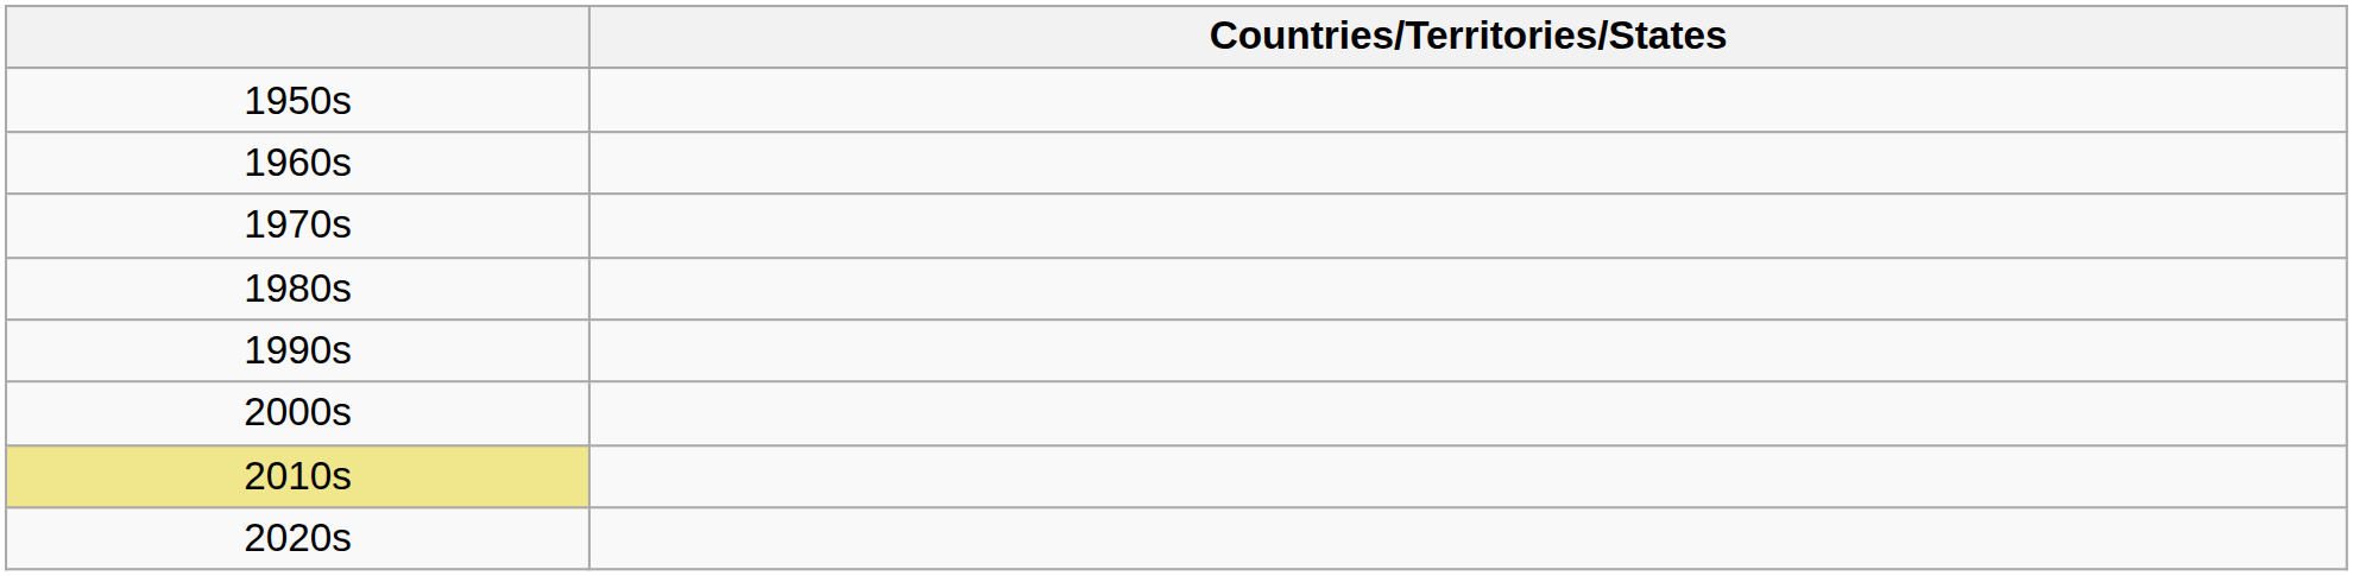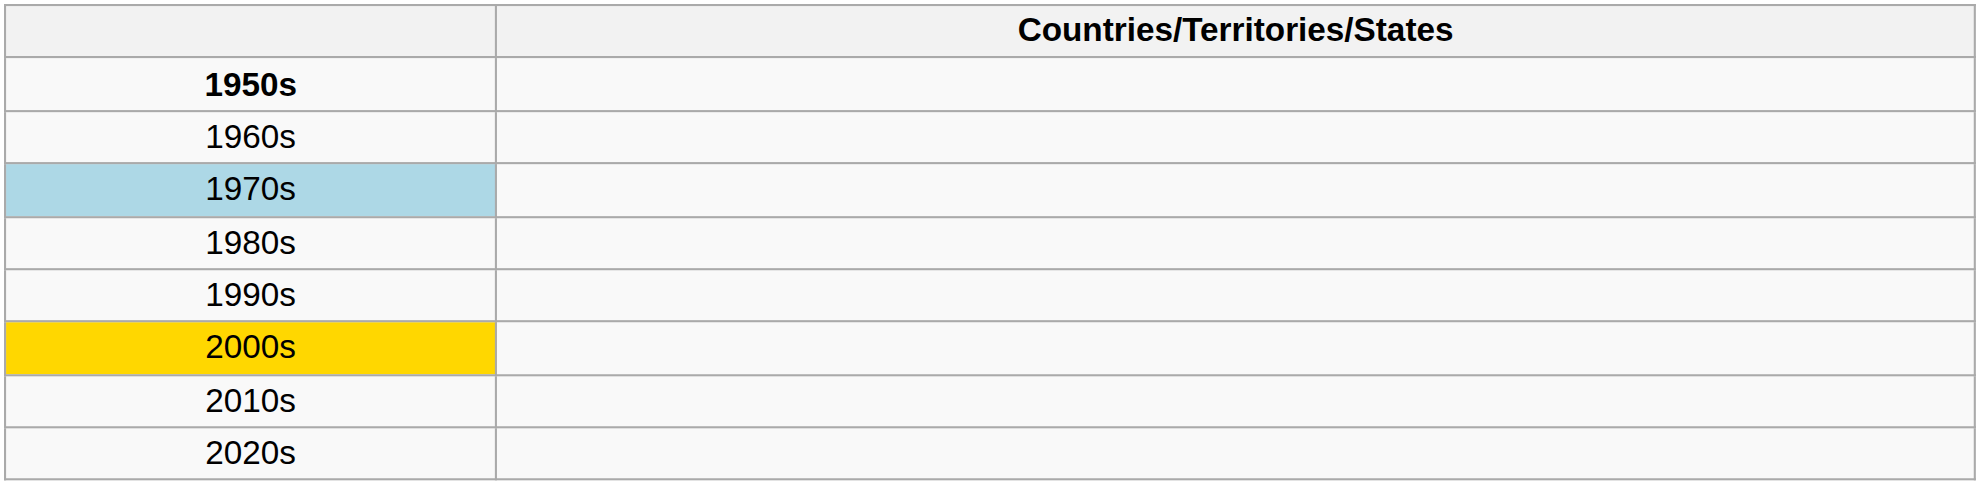1950s | column 1: normal -> bold
1970s | column 1: no background -> lightblue background
2000s | column 1: no background -> gold background
2010s | column 1: khaki background -> no background
